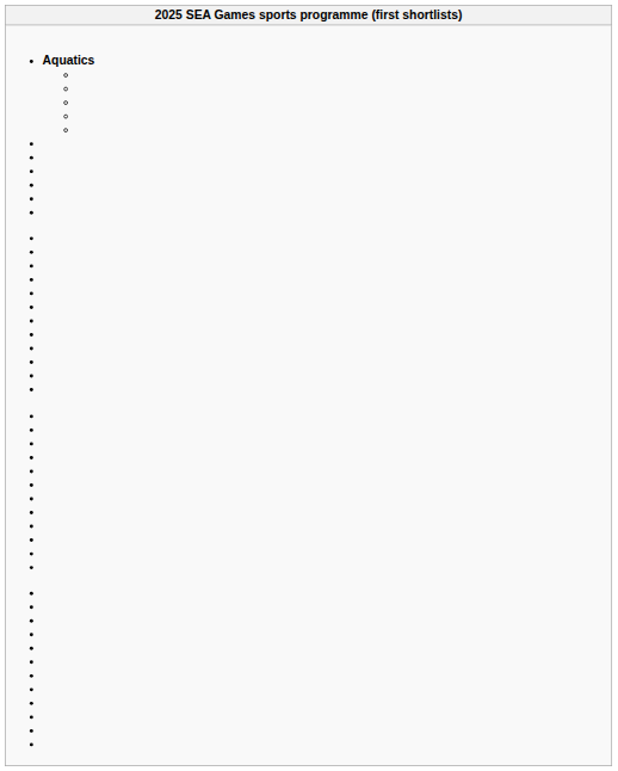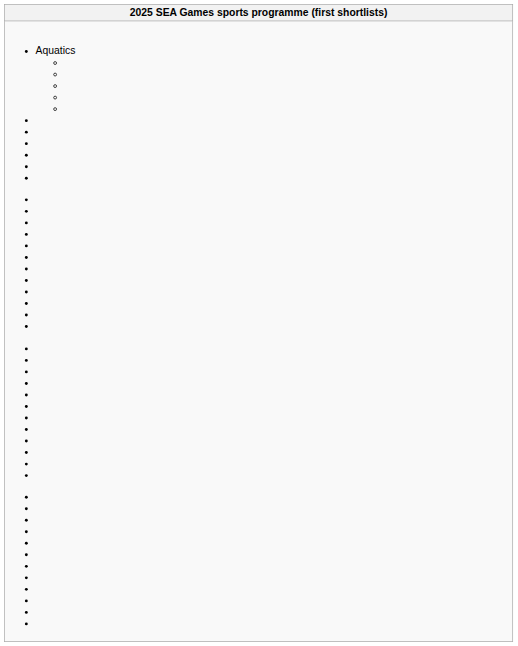row 2 | column 1: bold -> normal
